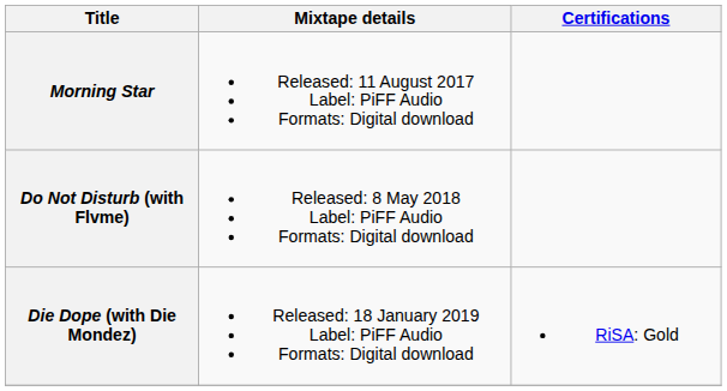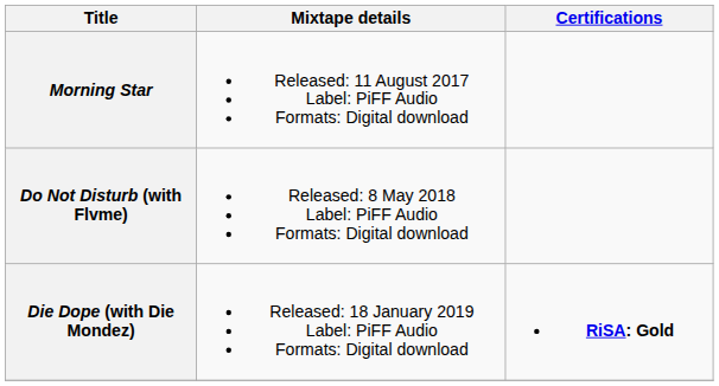Die Dope (with Die Mondez) | Certifications: normal -> bold
